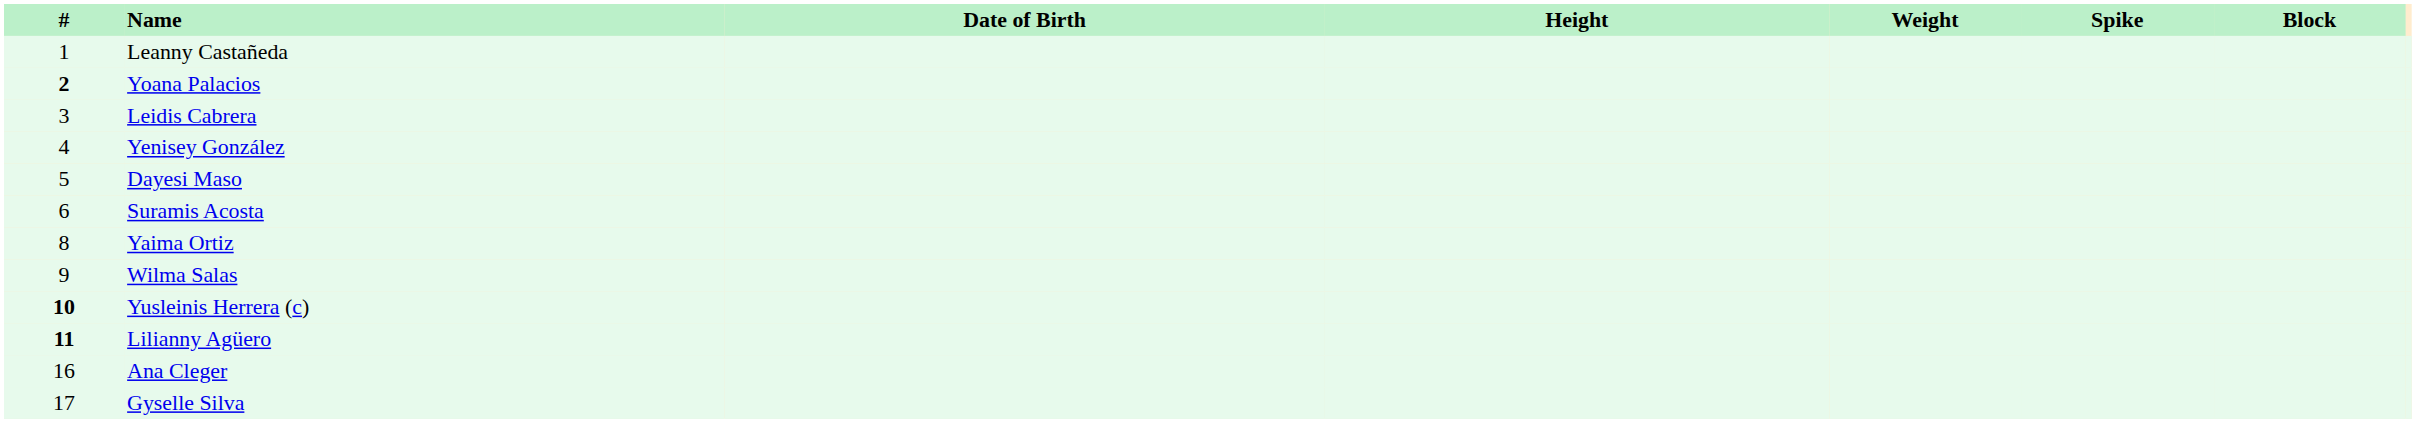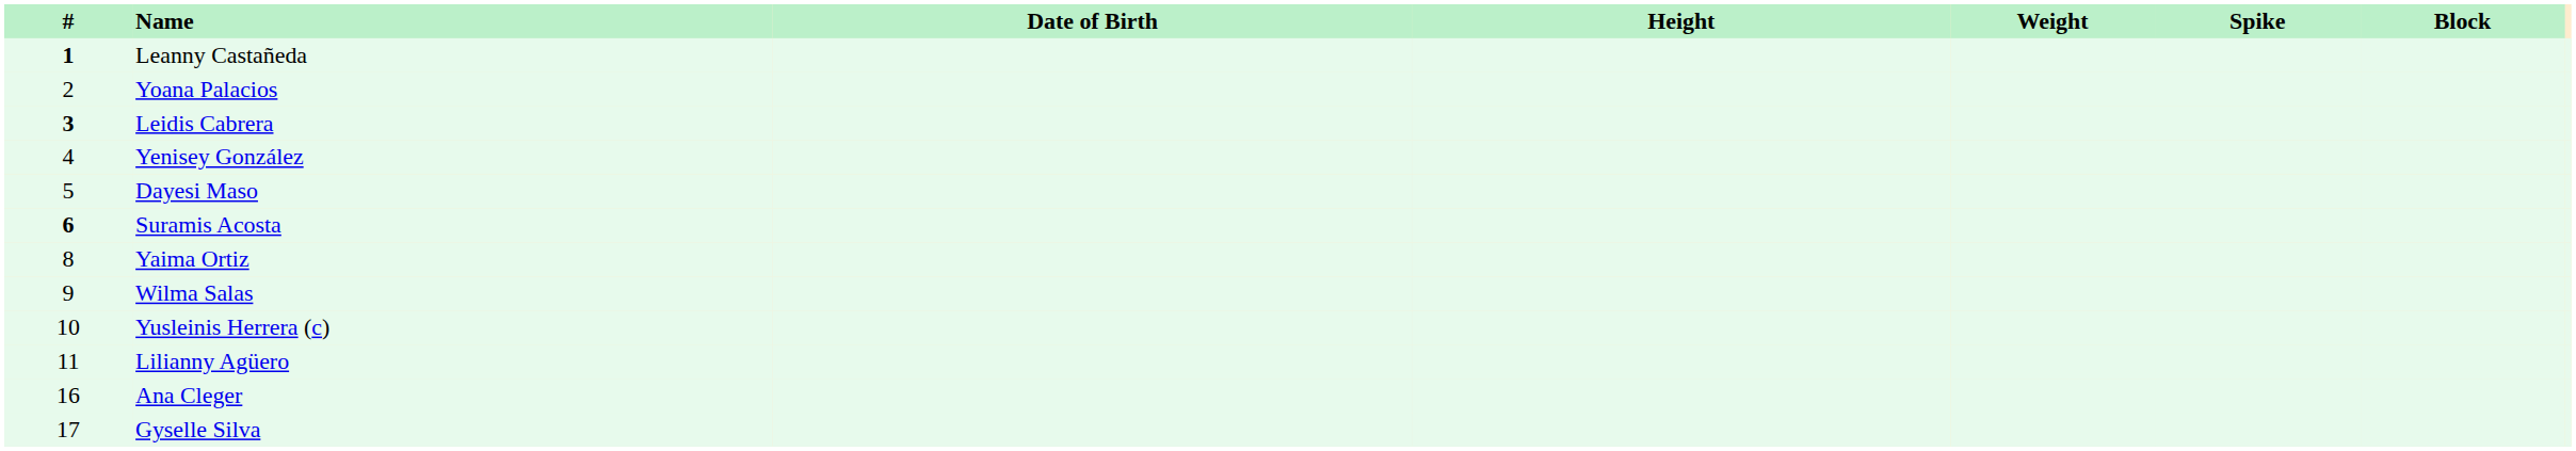Leanny Castañeda | #: normal -> bold
Yoana Palacios | #: bold -> normal
Leidis Cabrera | #: normal -> bold
Suramis Acosta | #: normal -> bold
Yusleinis Herrera (c) | #: bold -> normal
Lilianny Agüero | #: bold -> normal
